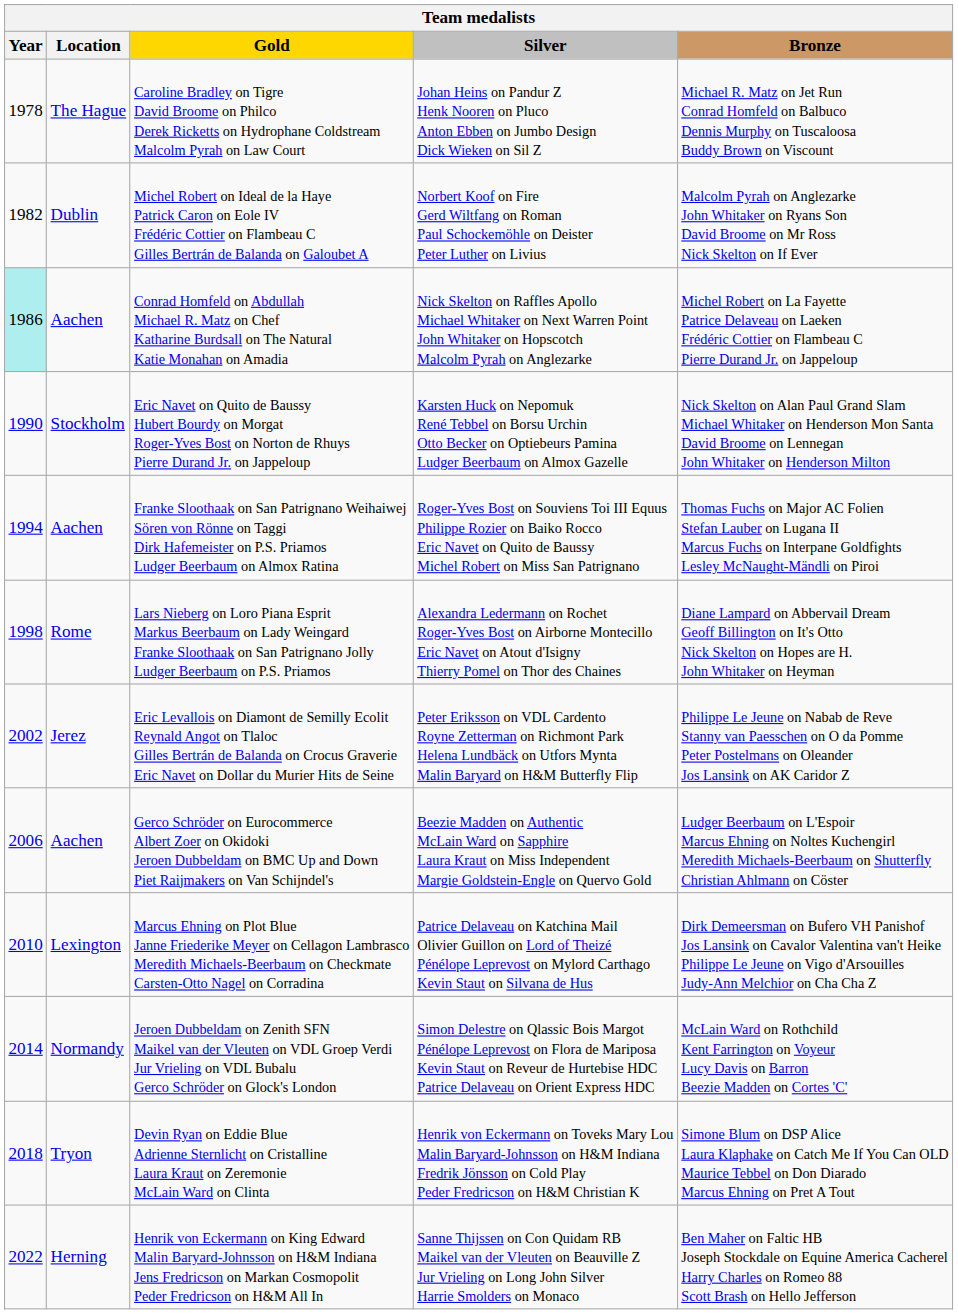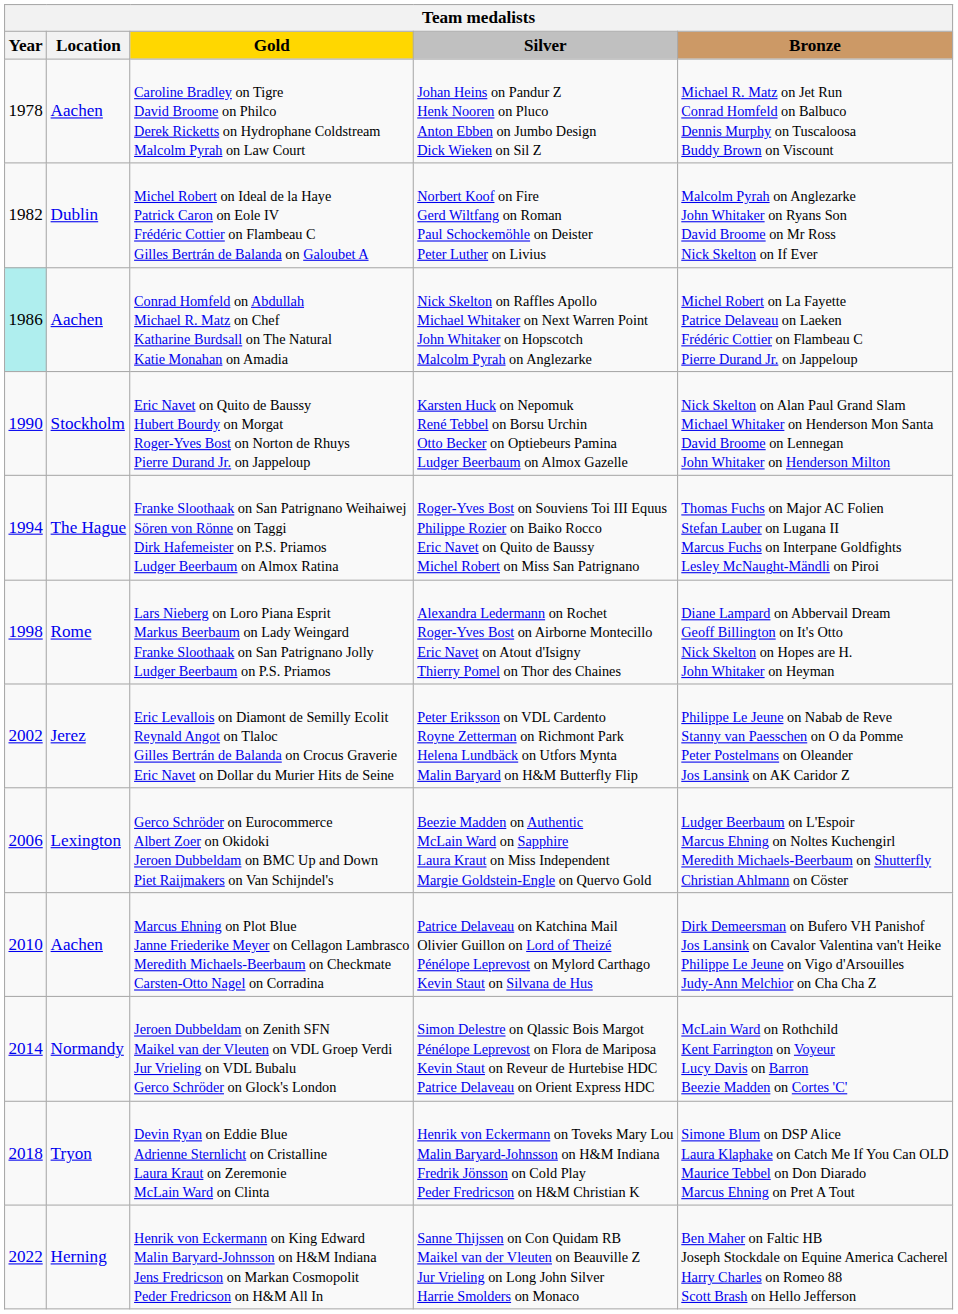row 3 | Location: The Hague -> Aachen
row 7 | Location: Aachen -> The Hague
row 10 | Location: Aachen -> Lexington
row 11 | Location: Lexington -> Aachen
